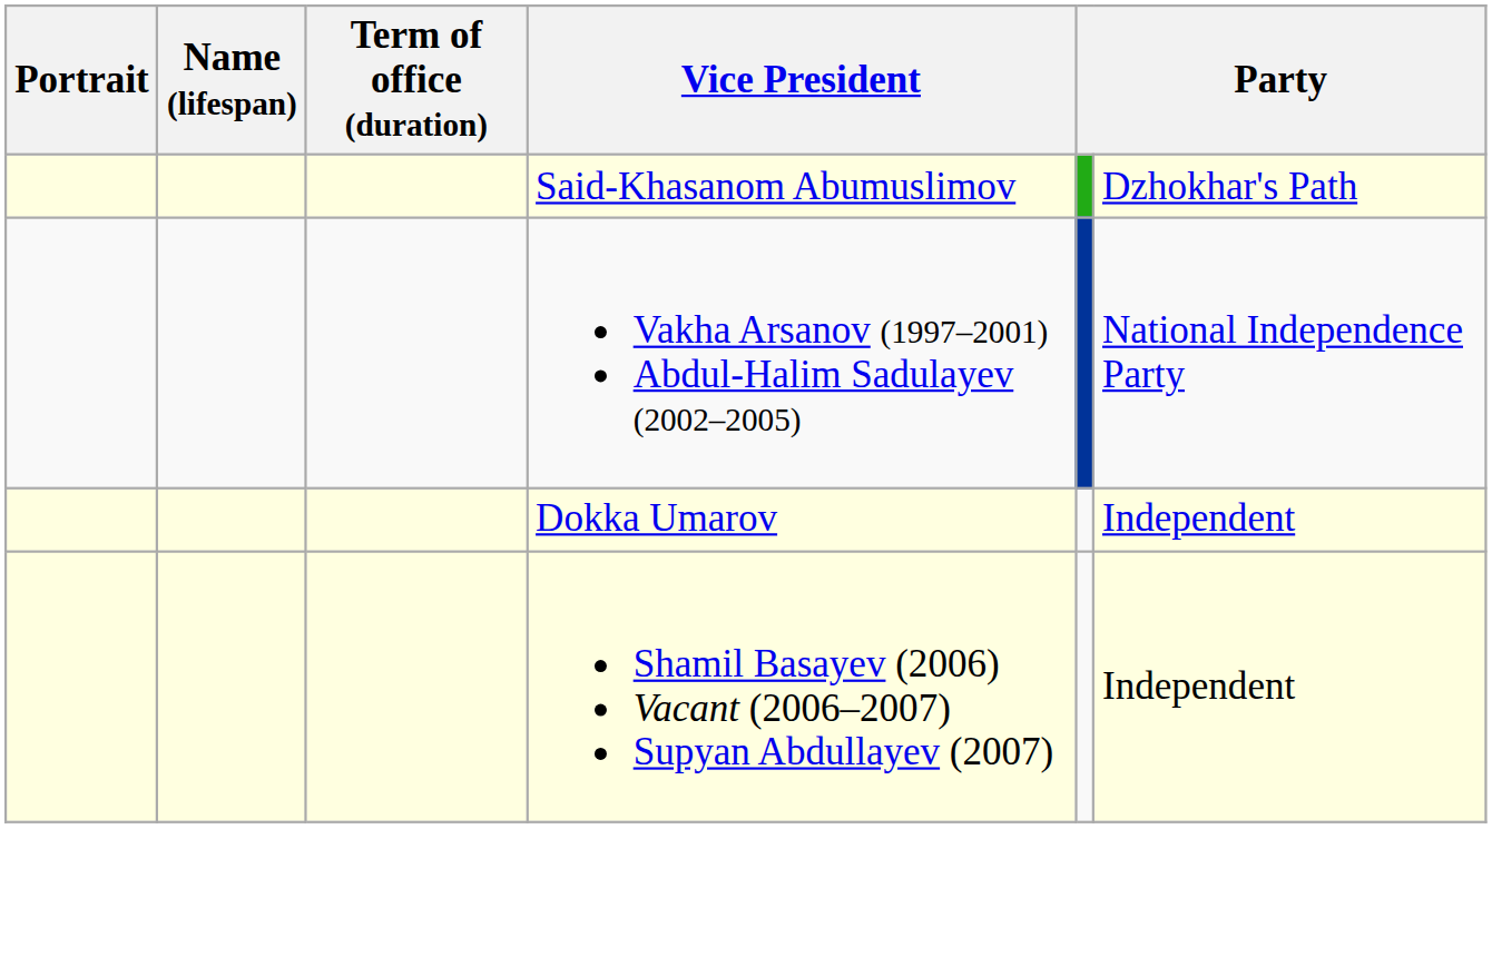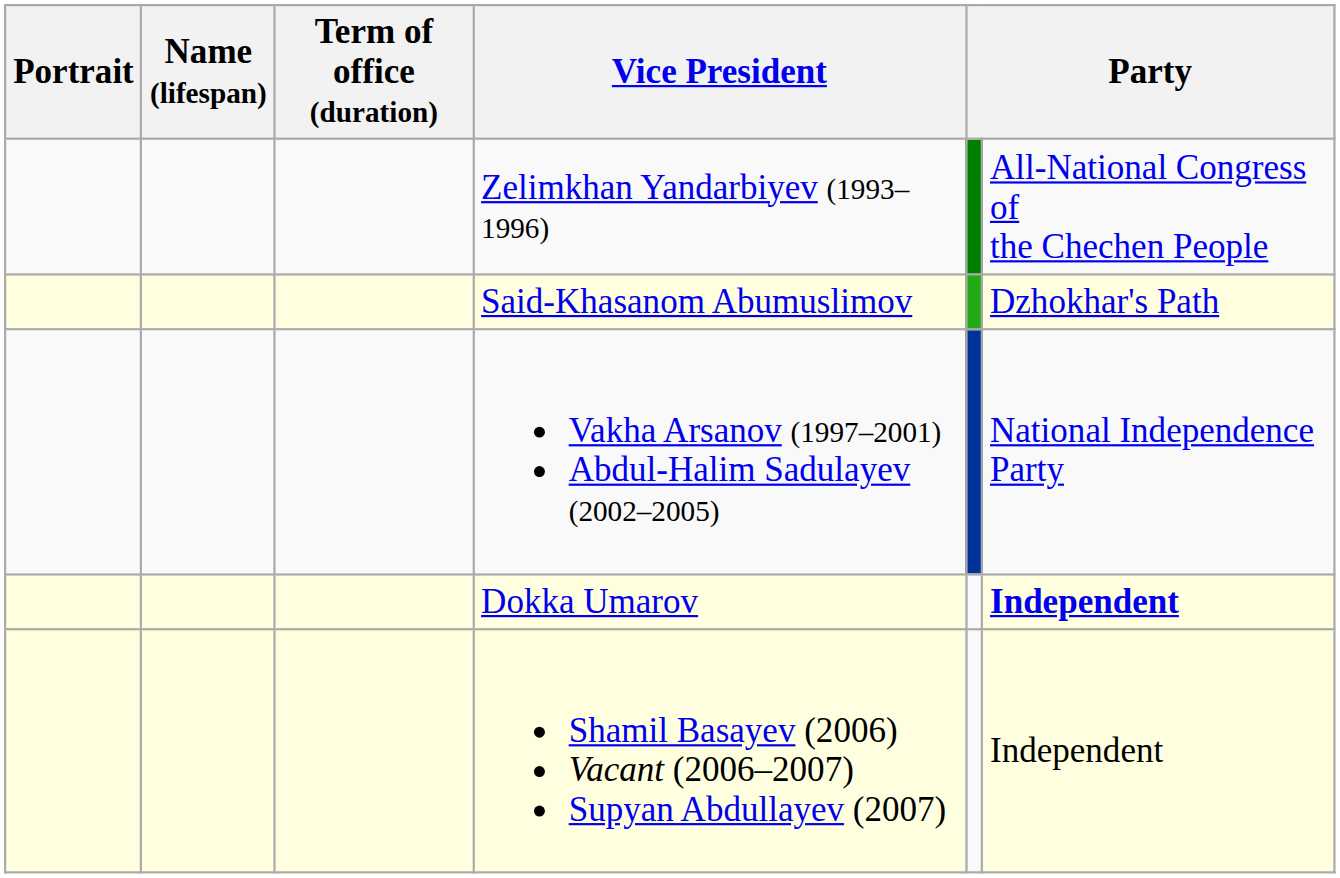+ row: Zelimkhan Yandarbiyev (1993–1996) | All-National Congress of the Chechen People
Dokka Umarov | column 6: normal -> bold
